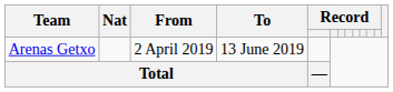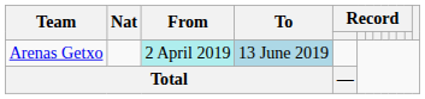Arenas Getxo | From: no background -> paleturquoise background
Arenas Getxo | To: no background -> lightblue background
